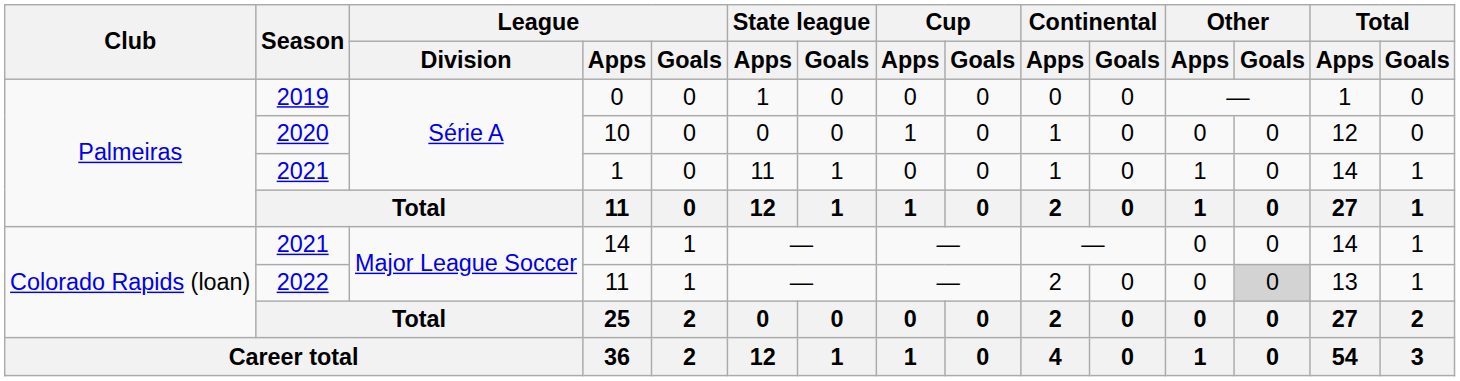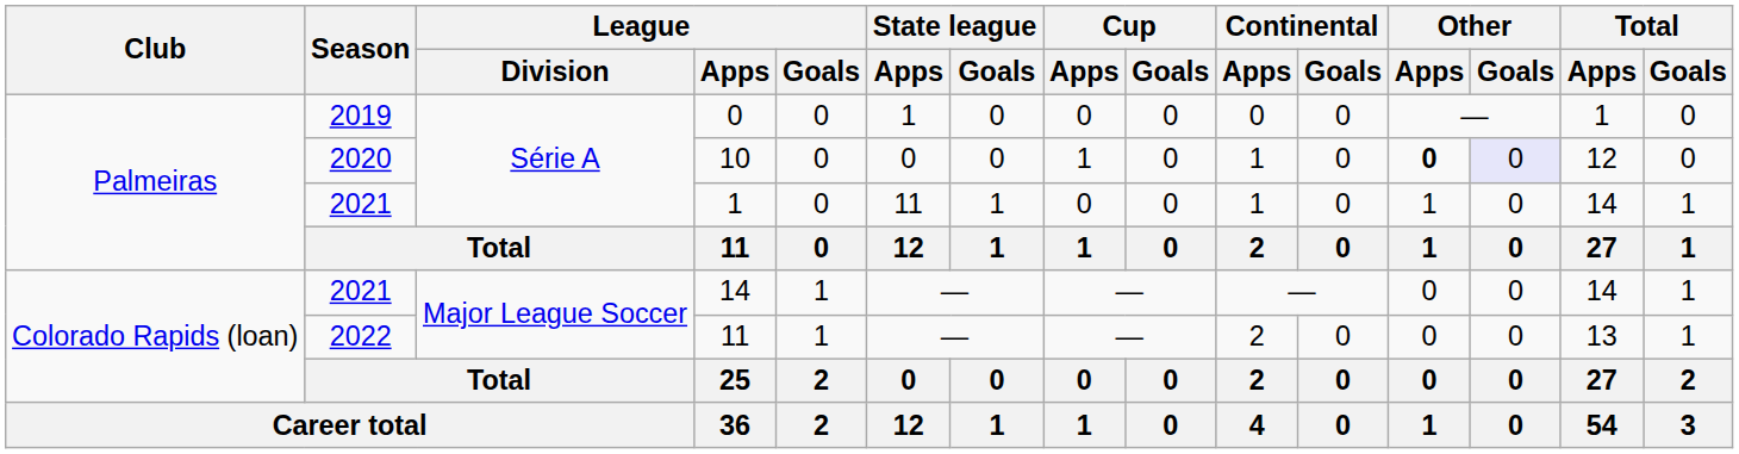10 | Other / Apps: normal -> bold
10 | Other / Goals: no background -> lavender background
2022 / 11 | Other / Goals: lightgrey background -> no background
